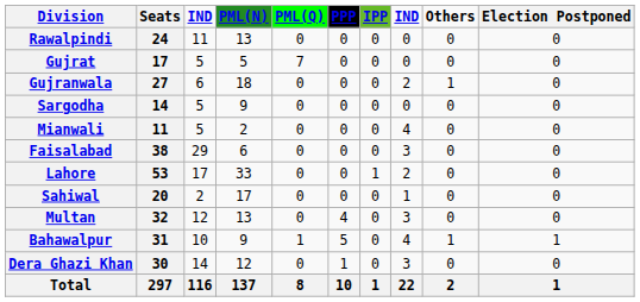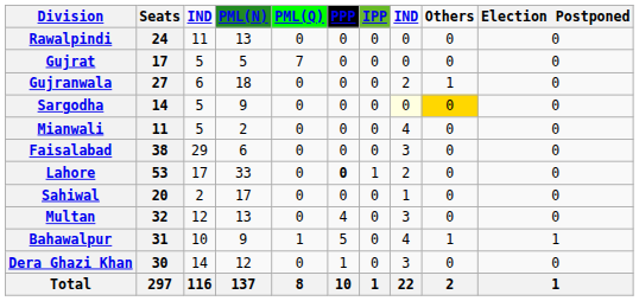Sargodha | column 8: no background -> lightyellow background
Sargodha | column 9: no background -> gold background
Lahore | column 6: normal -> bold
